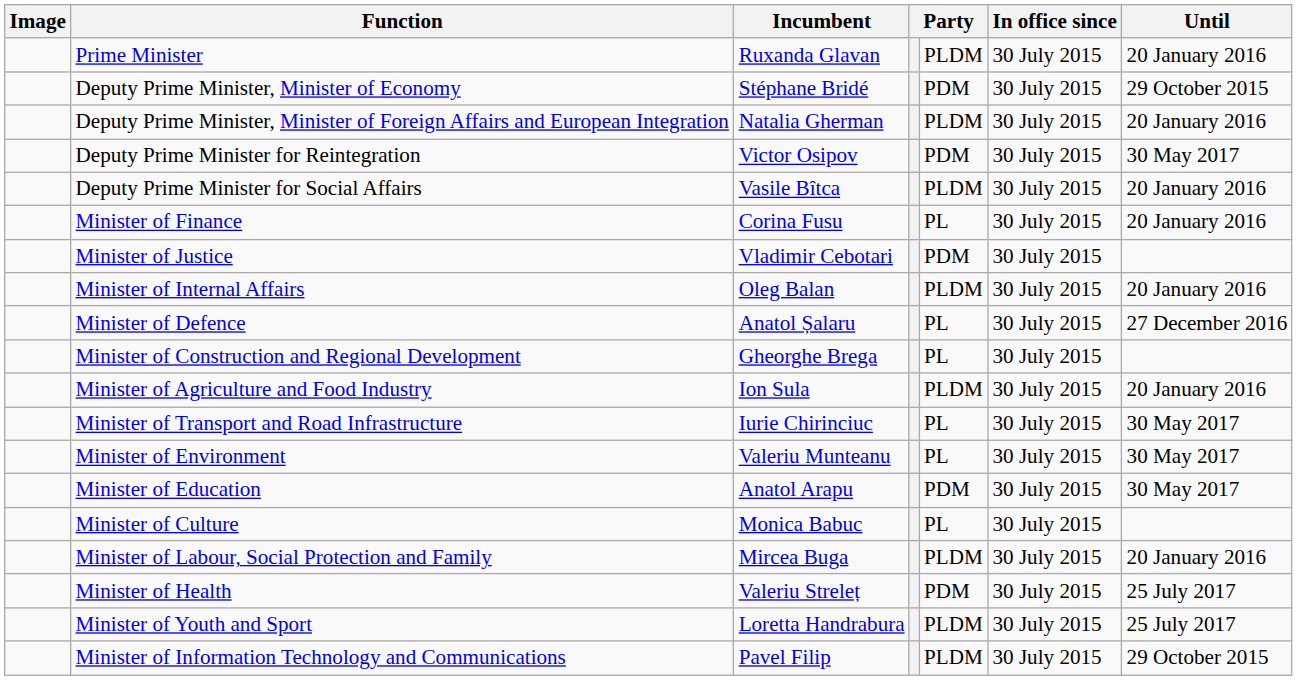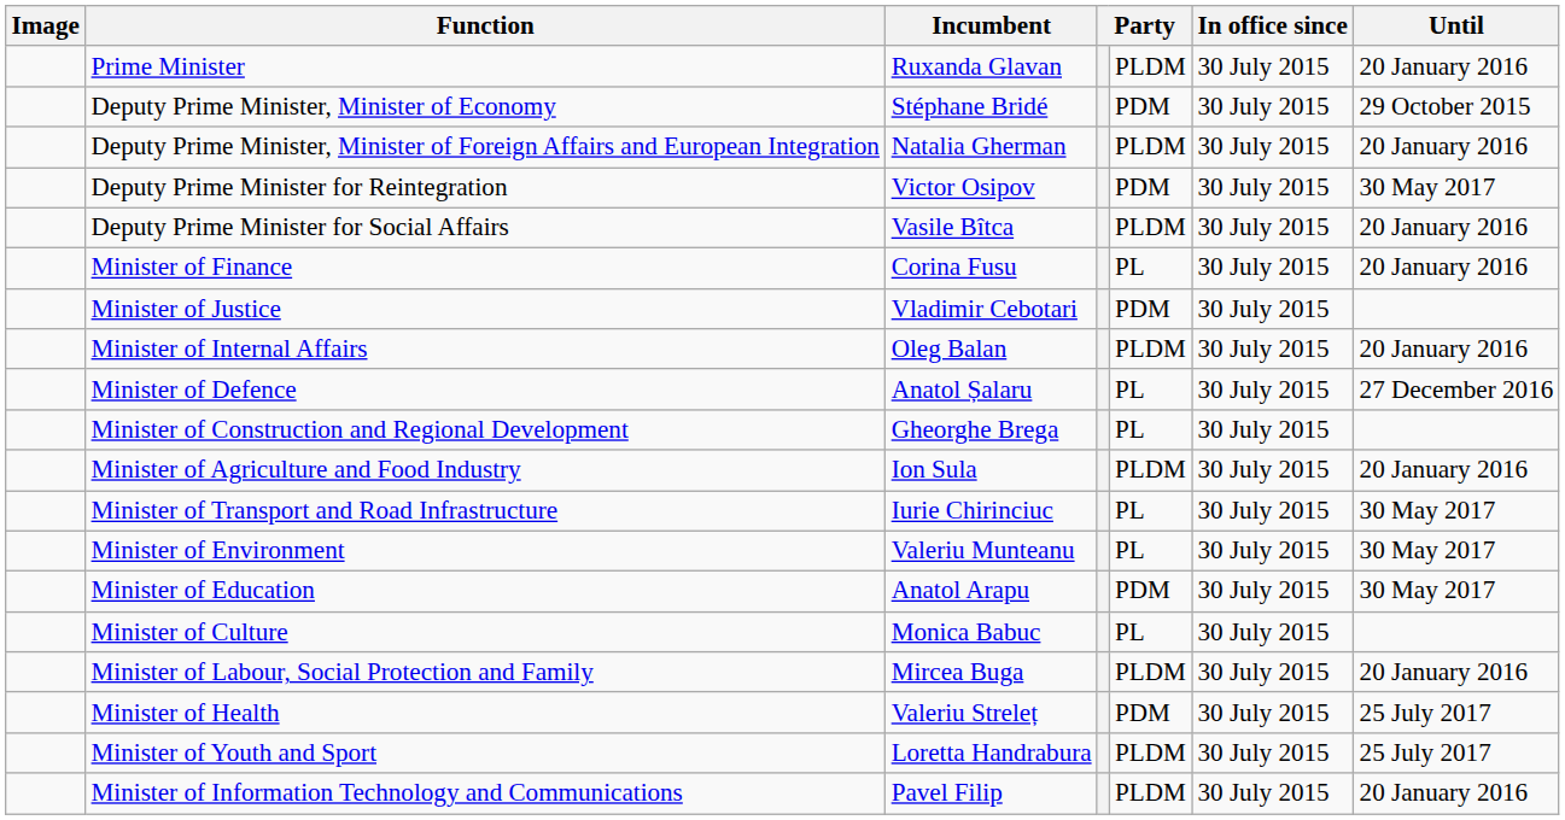Minister of Information Technology and Communications | Until: 29 October 2015 -> 20 January 2016
